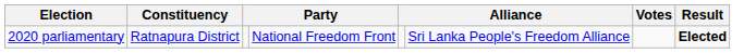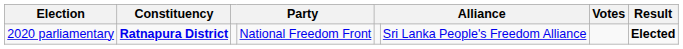2020 parliamentary | Constituency: normal -> bold
